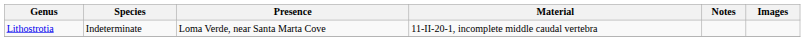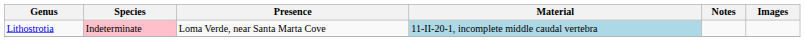Lithostrotia | Species: no background -> pink background
Lithostrotia | Material: no background -> lightblue background
